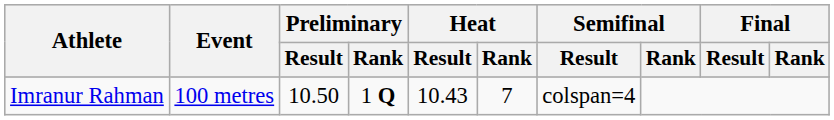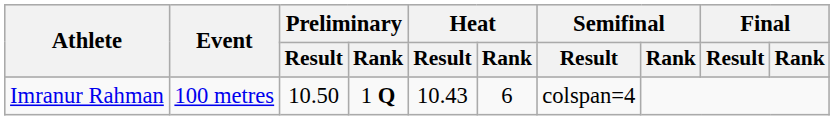Imranur Rahman | Heat / Rank: 7 -> 6
